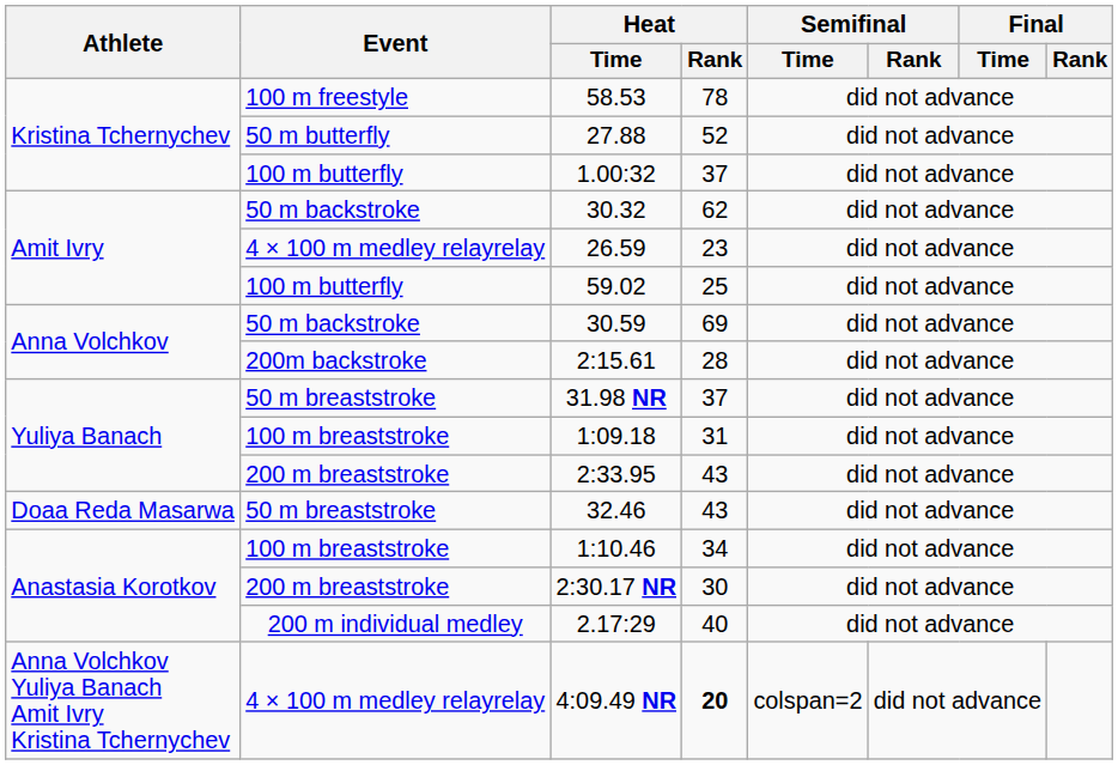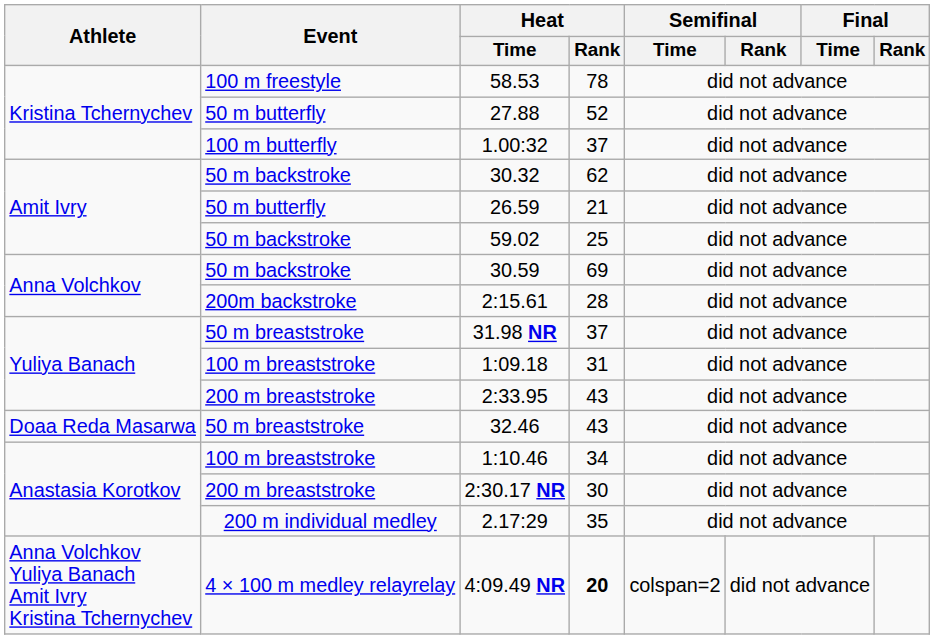26.59 | Event: 4 × 100 m medley relayrelay -> 50 m butterfly
26.59 | Heat / Rank: 23 -> 21
59.02 | Event: 100 m butterfly -> 50 m backstroke
2.17:29 | Heat / Rank: 40 -> 35
